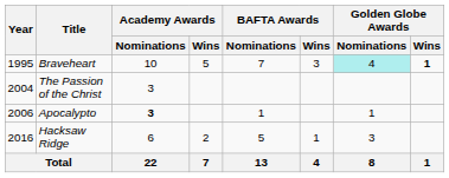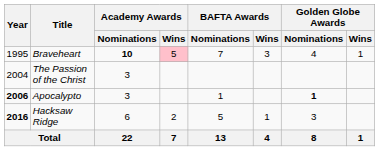Braveheart | Academy Awards / Nominations: normal -> bold
Braveheart | Academy Awards / Wins: no background -> pink background
Braveheart | Golden Globe Awards / Nominations: paleturquoise background -> no background
Braveheart | Golden Globe Awards / Wins: bold -> normal
Apocalypto | Year: normal -> bold
Apocalypto | Academy Awards / Nominations: bold -> normal
Apocalypto | Golden Globe Awards / Nominations: normal -> bold
Hacksaw Ridge | Year: normal -> bold
